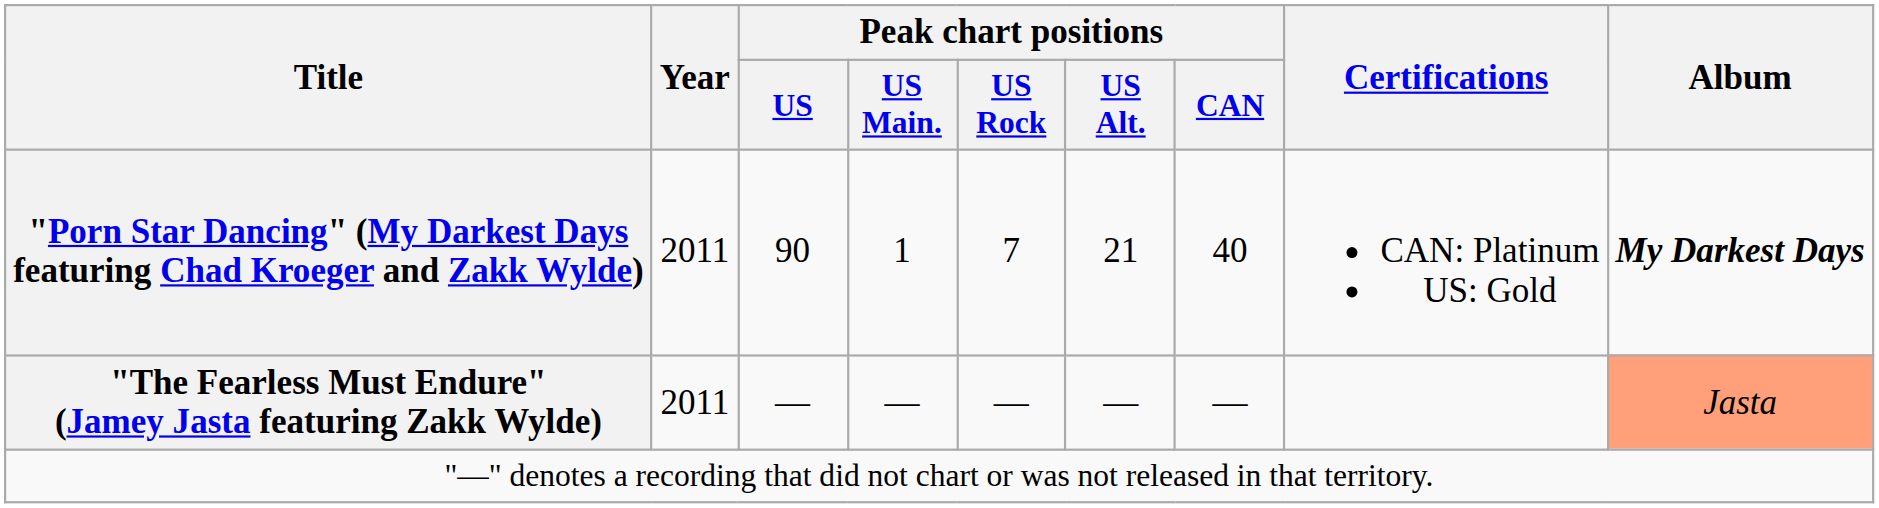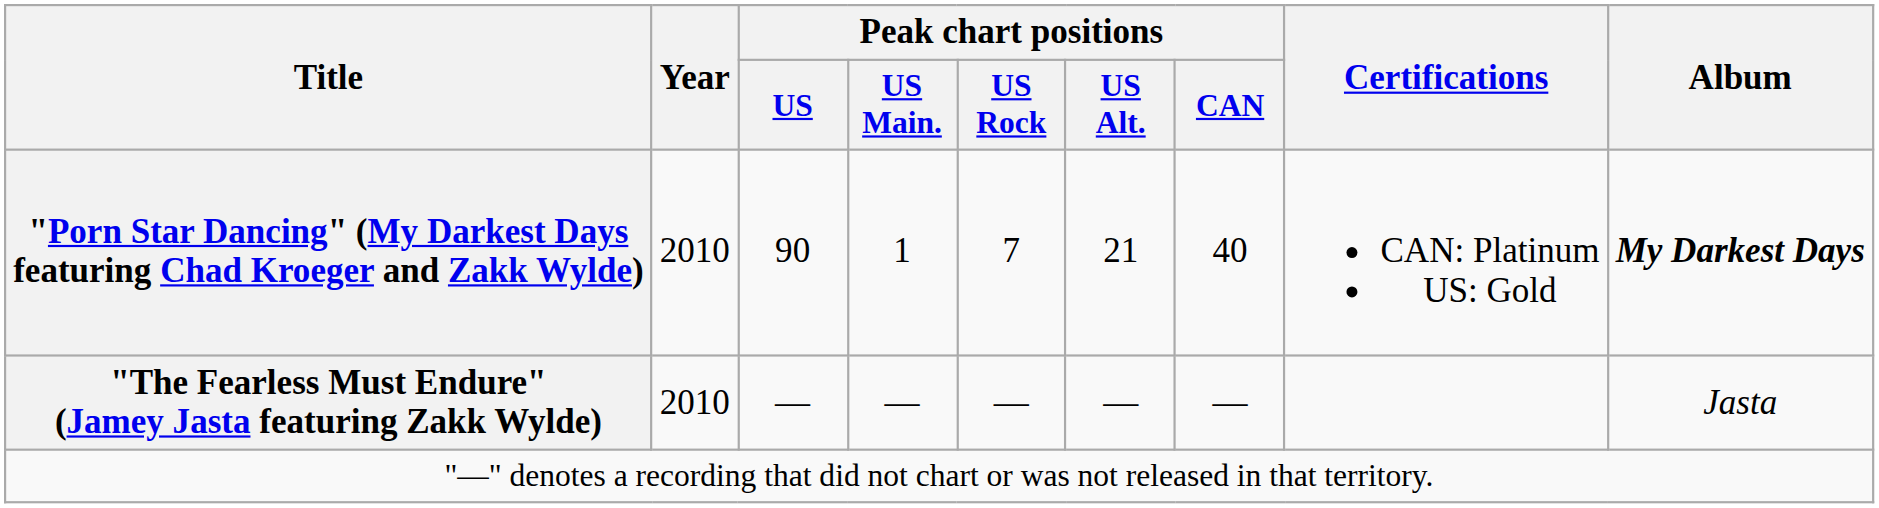row 3 | Year: 2011 -> 2010
row 4 | Year: 2011 -> 2010
row 4 | Album: lightsalmon background -> no background
